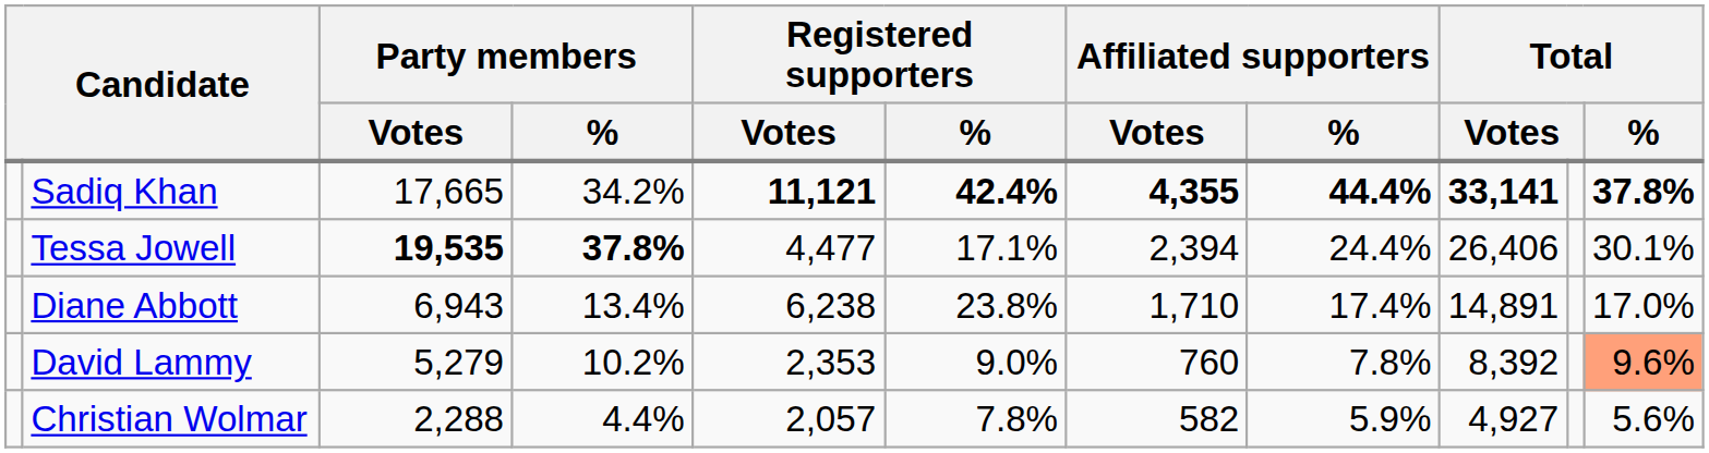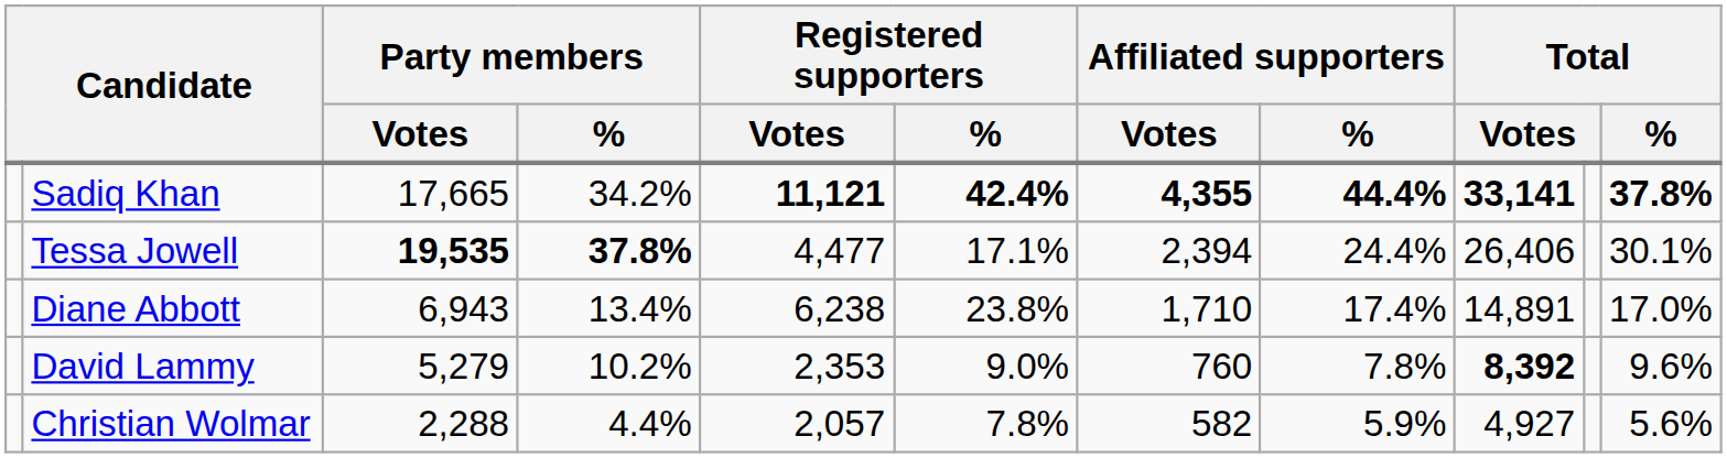David Lammy | column 9: normal -> bold
David Lammy | Total / %: lightsalmon background -> no background
